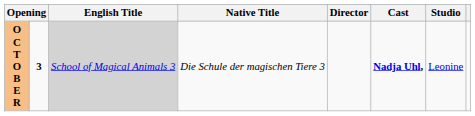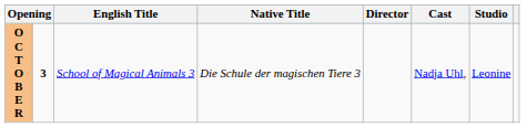O C T O B E R | English Title: lightgrey background -> no background
O C T O B E R | Cast: bold -> normal
